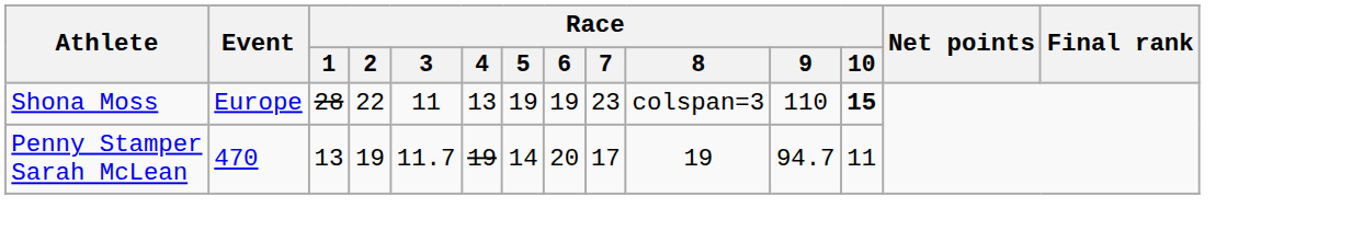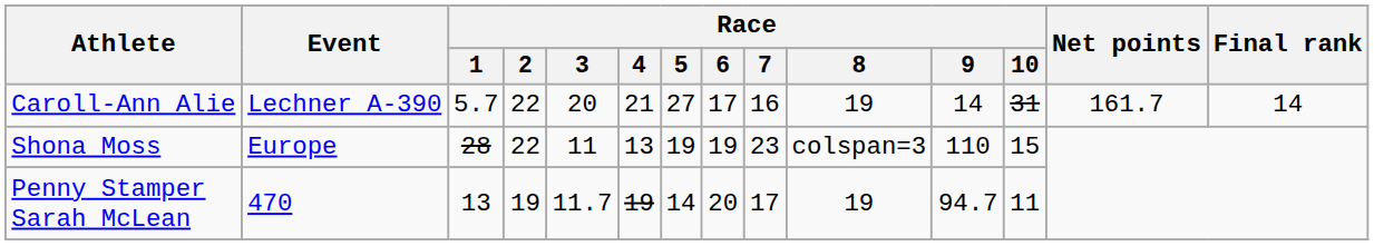+ row: Caroll-Ann Alie | Lechner A-390 | 5.7 | 22 | 20 | 21 | 27 | 17 | 16 | 19 | 14 | 31 | 161.7 | 14
Shona Moss | Race / 10: bold -> normal
